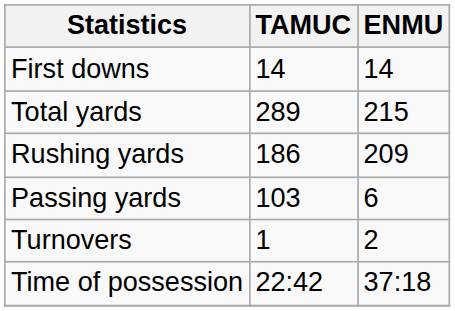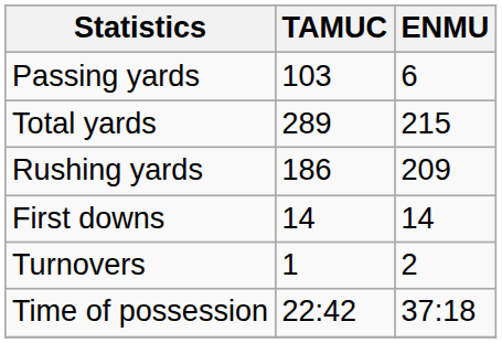rows swapped: First downs <-> Passing yards
